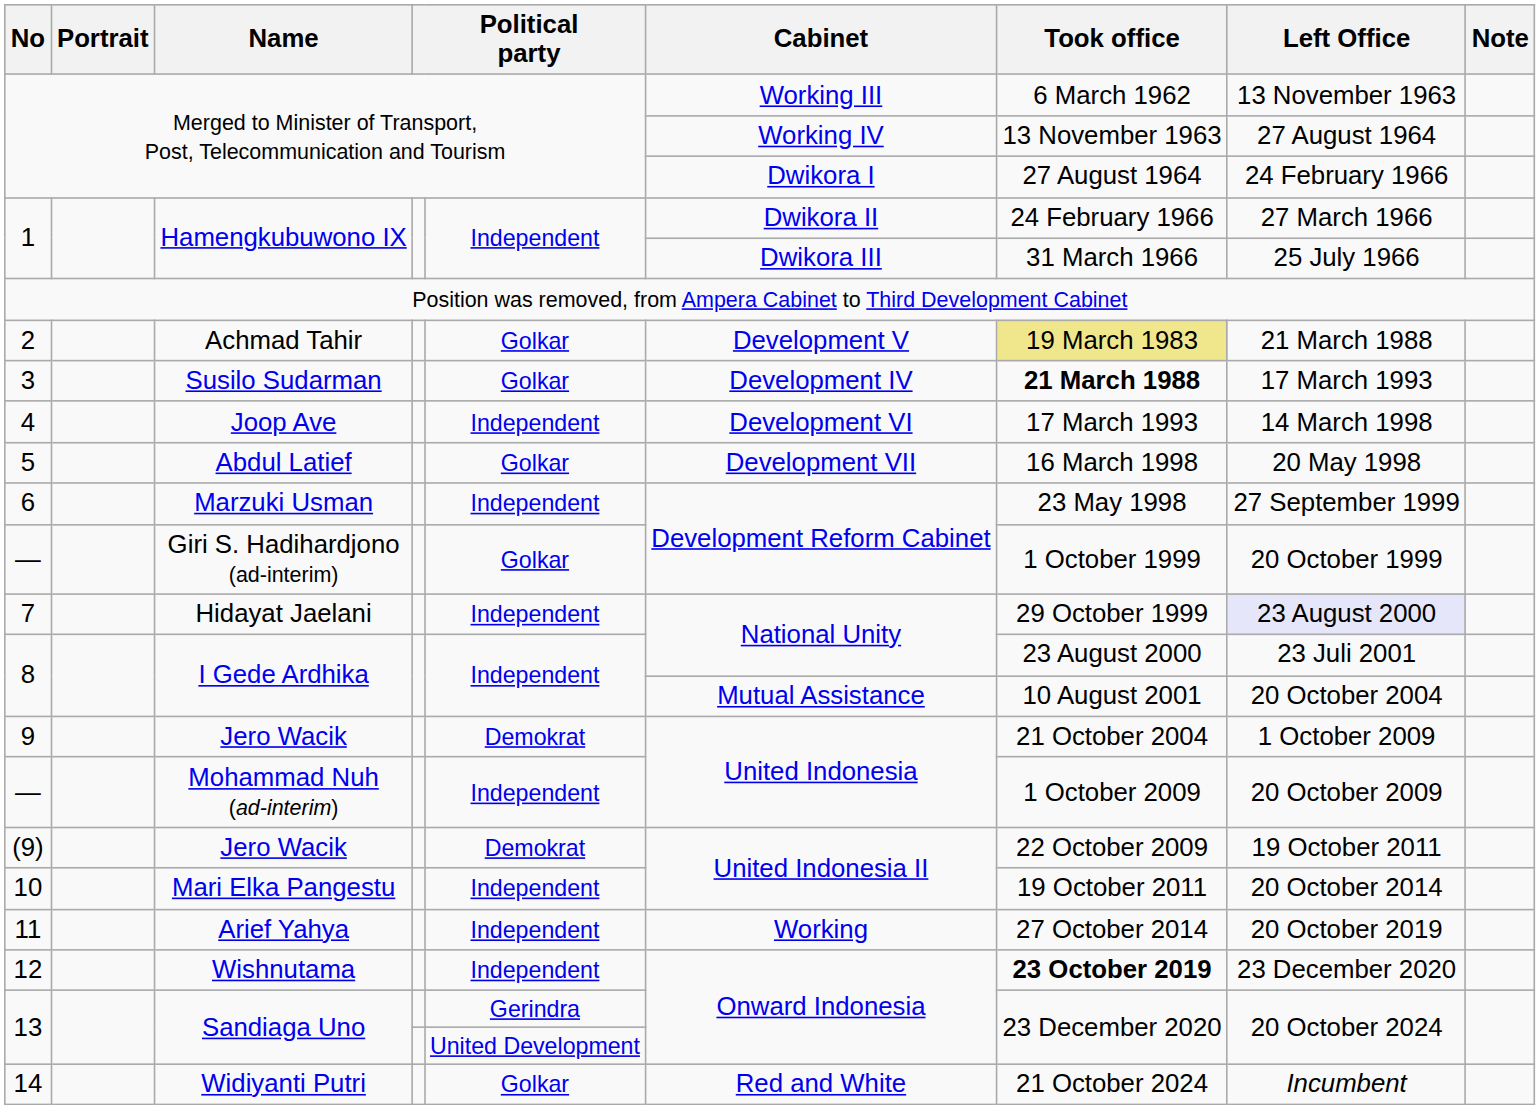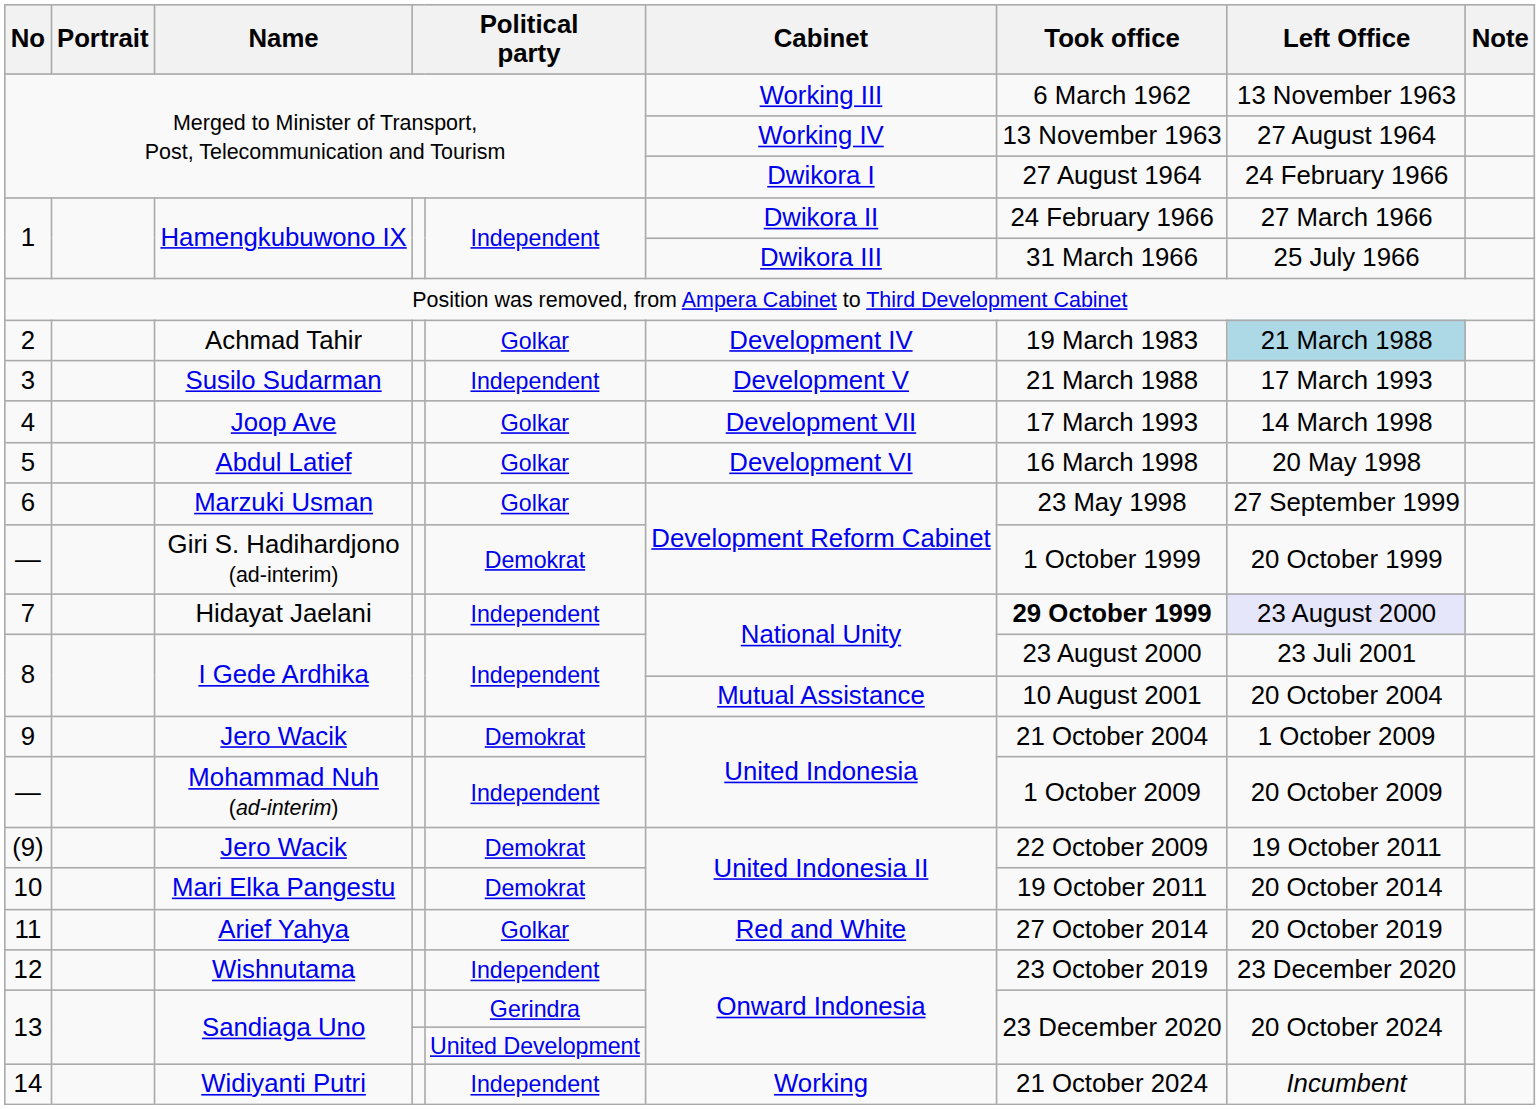2 | Cabinet: Development V -> Development IV
2 | Took office: khaki background -> no background
2 | Left Office: no background -> lightblue background
3 | column 5: Golkar -> Independent
3 | Cabinet: Development IV -> Development V
3 | Took office: bold -> normal
4 | column 5: Independent -> Golkar
4 | Cabinet: Development VI -> Development VII
5 | Cabinet: Development VII -> Development VI
6 | column 5: Independent -> Golkar
— / Giri S. Hadihardjono (ad-interim) | column 5: Golkar -> Demokrat
7 | Took office: normal -> bold
10 | column 5: Independent -> Demokrat
11 | column 5: Independent -> Golkar
11 | Cabinet: Working -> Red and White
12 | Took office: bold -> normal
14 | column 5: Golkar -> Independent
14 | Cabinet: Red and White -> Working
